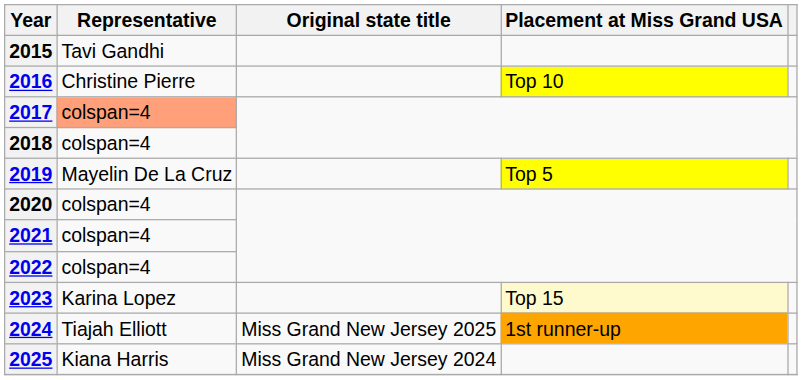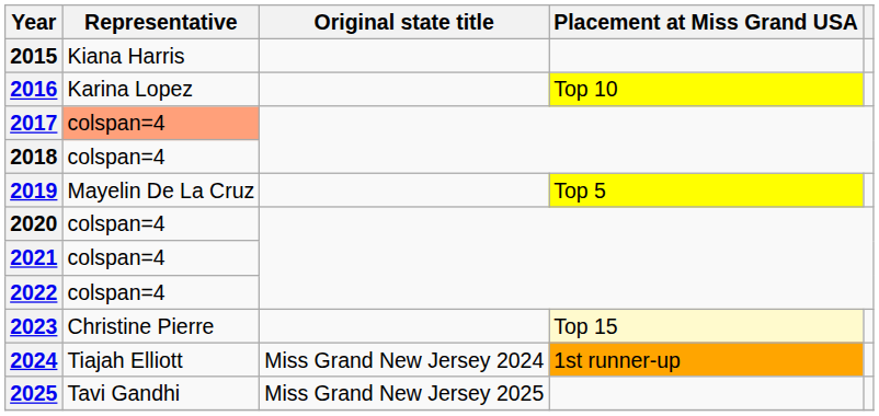2015 | Representative: Tavi Gandhi -> Kiana Harris
2016 | Representative: Christine Pierre -> Karina Lopez
2023 | Representative: Karina Lopez -> Christine Pierre
2024 | Original state title: Miss Grand New Jersey 2025 -> Miss Grand New Jersey 2024
2025 | Representative: Kiana Harris -> Tavi Gandhi
2025 | Original state title: Miss Grand New Jersey 2024 -> Miss Grand New Jersey 2025
